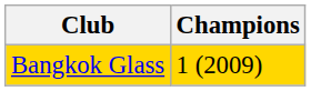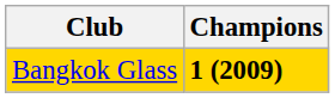Bangkok Glass | Champions: normal -> bold
